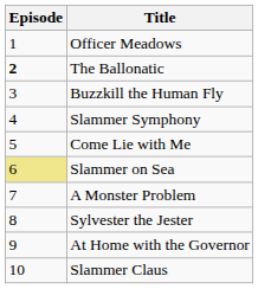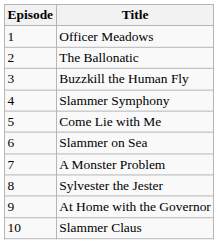The Ballonatic | Episode: bold -> normal
Slammer on Sea | Episode: khaki background -> no background
